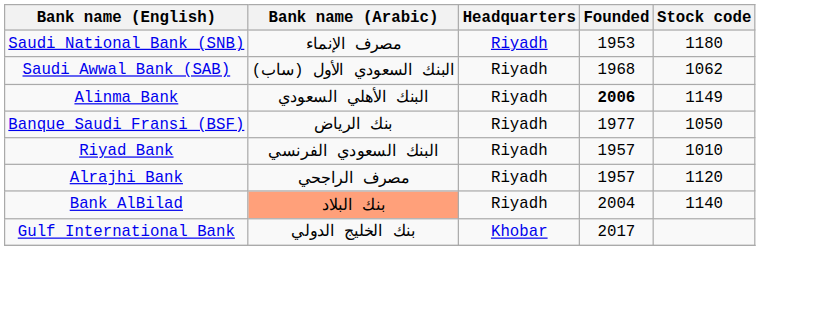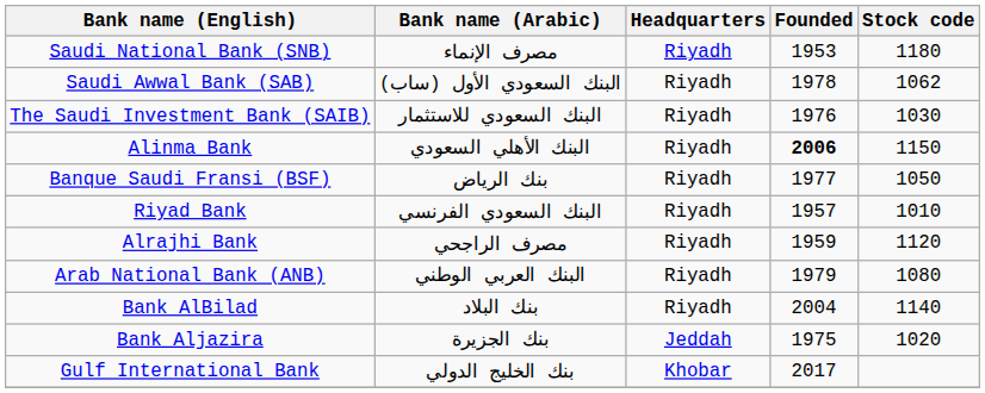Saudi Awwal Bank (SAB) | Founded: 1968 -> 1978
+ row: The Saudi Investment Bank (SAIB) | البنك السعودي للاستثمار | Riyadh | 1976 | 1030
Alinma Bank | Stock code: 1149 -> 1150
Alrajhi Bank | Founded: 1957 -> 1959
+ row: Arab National Bank (ANB) | البنك العربي الوطني | Riyadh | 1979 | 1080
Bank AlBilad | Bank name (Arabic): lightsalmon background -> no background
+ row: Bank Aljazira | بنك الجزيرة | Jeddah | 1975 | 1020
